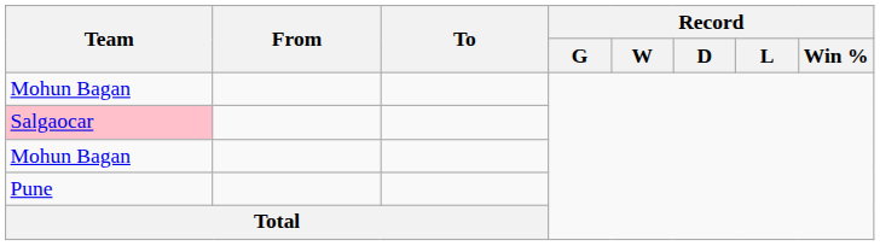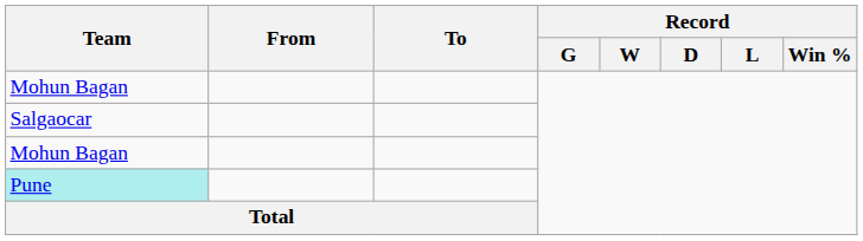Salgaocar | Team: pink background -> no background
Pune | Team: no background -> paleturquoise background
